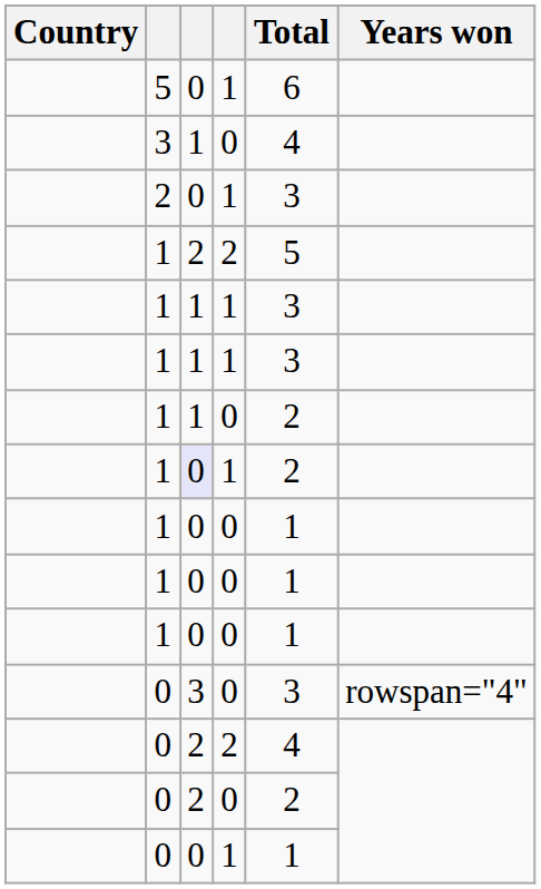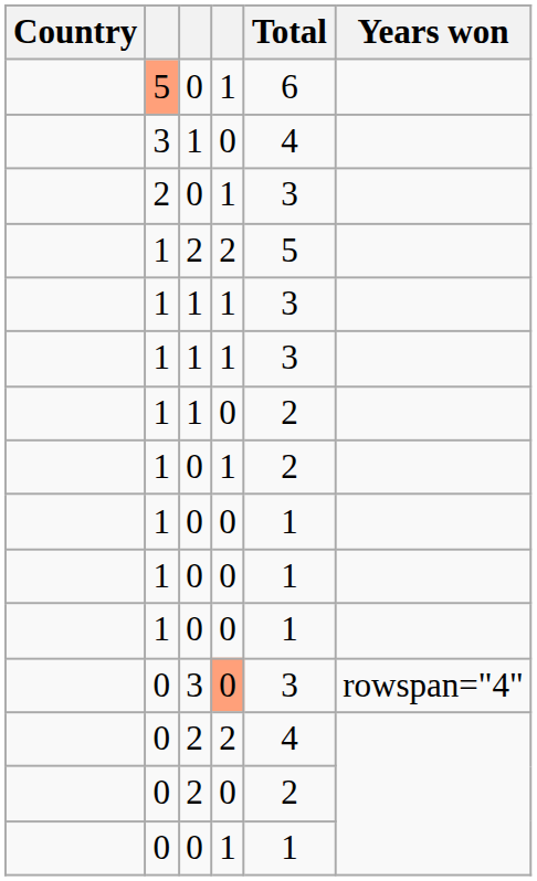row 2 | column 2: no background -> lightsalmon background
row 9 | column 3: lavender background -> no background
row 13 | column 4: no background -> lightsalmon background
